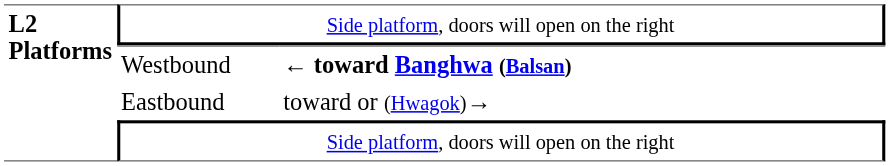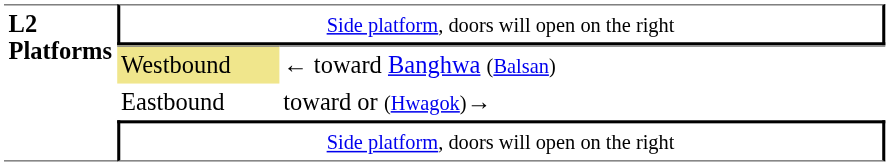Westbound | column 2: no background -> khaki background
Westbound | column 3: bold -> normal
